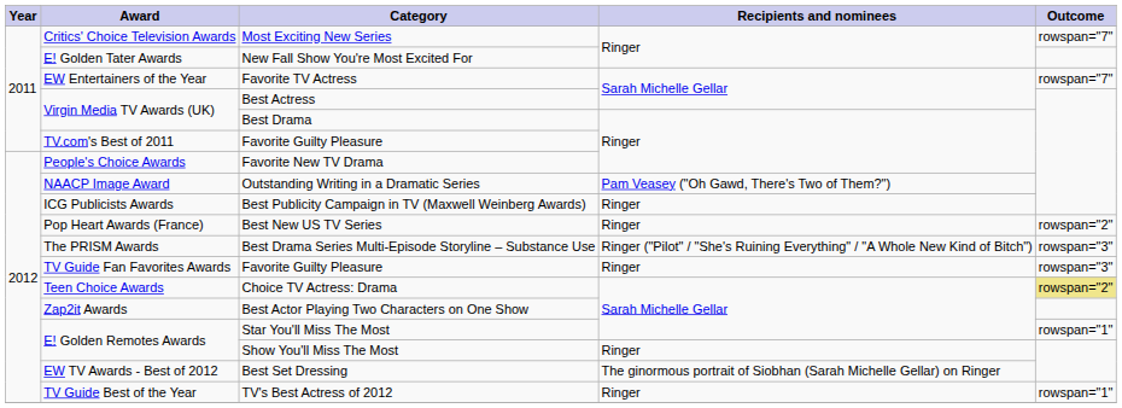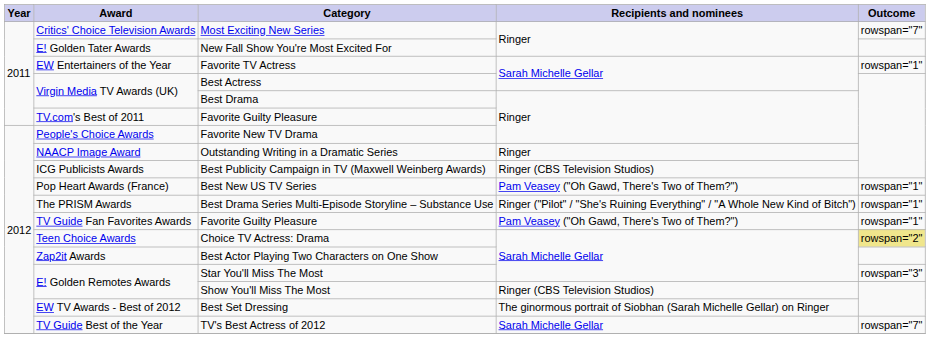Favorite TV Actress | Outcome: rowspan="7" -> rowspan="1"
Outstanding Writing in a Dramatic Series | Recipients and nominees: Pam Veasey ("Oh Gawd, There's Two of Them?") -> Ringer
Best Publicity Campaign in TV (Maxwell Weinberg Awards) | Recipients and nominees: Ringer -> Ringer (CBS Television Studios)
Best New US TV Series | Recipients and nominees: Ringer -> Pam Veasey ("Oh Gawd, There's Two of Them?")
Best New US TV Series | Outcome: rowspan="2" -> rowspan="1"
Best Drama Series Multi-Episode Storyline – Substance Use | Outcome: rowspan="3" -> rowspan="1"
TV Guide Fan Favorites Awards / Favorite Guilty Pleasure | Recipients and nominees: Ringer -> Pam Veasey ("Oh Gawd, There's Two of Them?")
TV Guide Fan Favorites Awards / Favorite Guilty Pleasure | Outcome: rowspan="3" -> rowspan="1"
Star You'll Miss The Most | Outcome: rowspan="1" -> rowspan="3"
Show You'll Miss The Most | Recipients and nominees: Ringer -> Ringer (CBS Television Studios)
TV's Best Actress of 2012 | Recipients and nominees: Ringer -> Sarah Michelle Gellar
TV's Best Actress of 2012 | Outcome: rowspan="1" -> rowspan="7"
